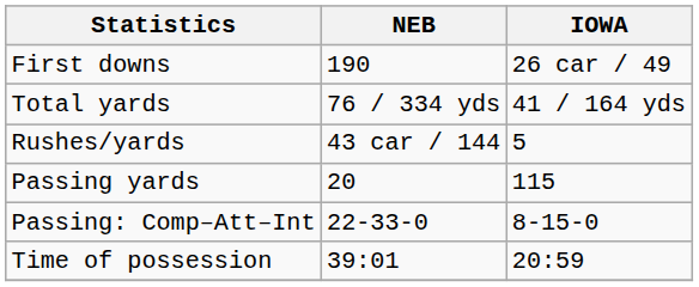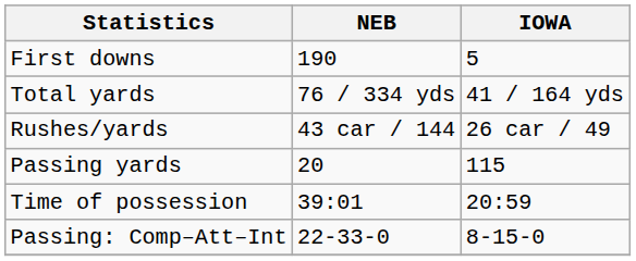First downs | IOWA: 26 car / 49 -> 5
Rushes/yards | IOWA: 5 -> 26 car / 49
rows swapped: Passing: Comp–Att–Int <-> Time of possession
